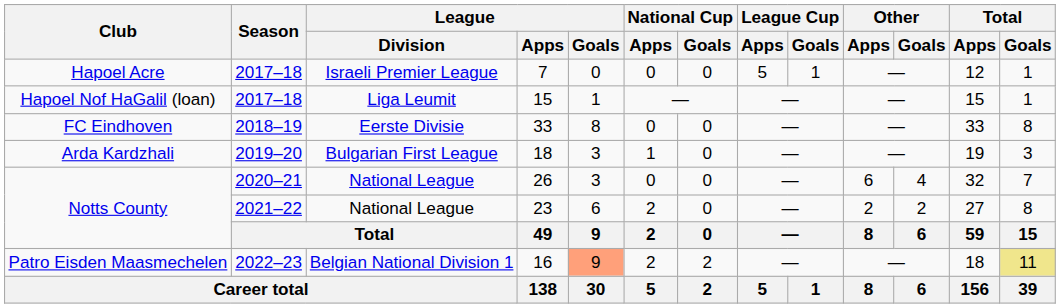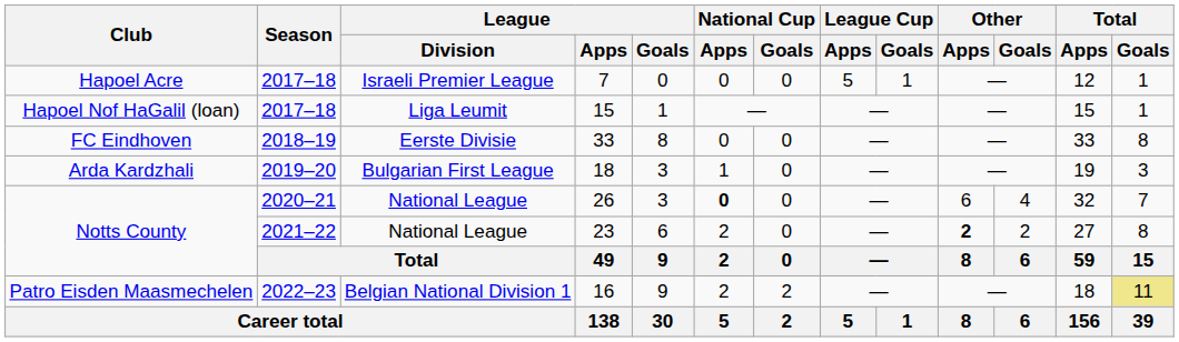26 | National Cup / Apps: normal -> bold
23 | Other / Apps: normal -> bold
16 | League / Goals: lightsalmon background -> no background
